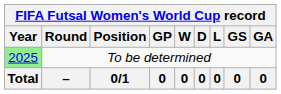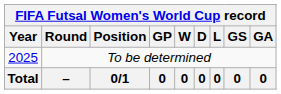To be determined | Year: lightgreen background -> no background
